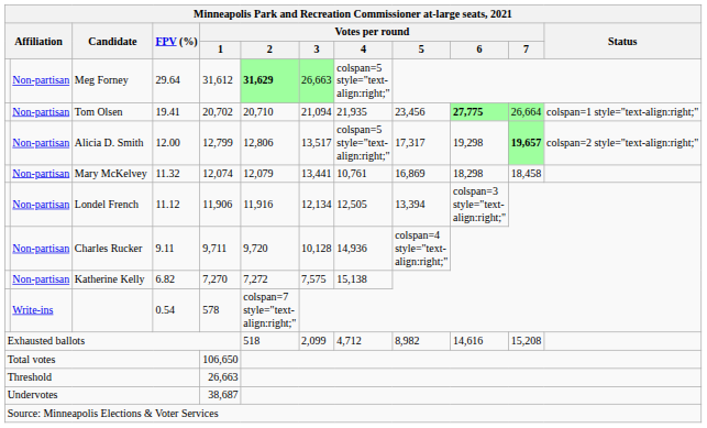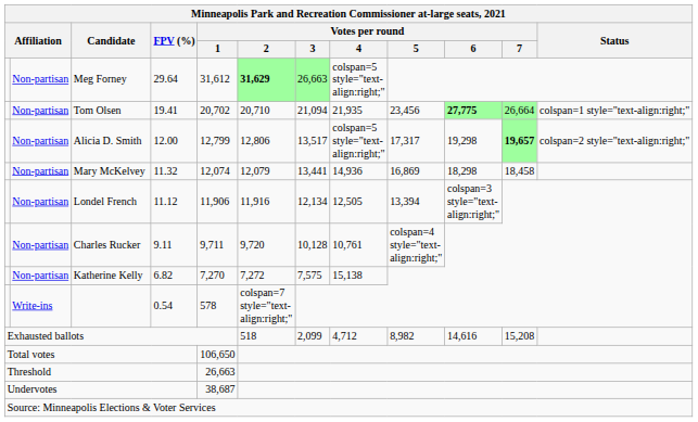Mary McKelvey | column 8: 10,761 -> 14,936
Charles Rucker | column 8: 14,936 -> 10,761
